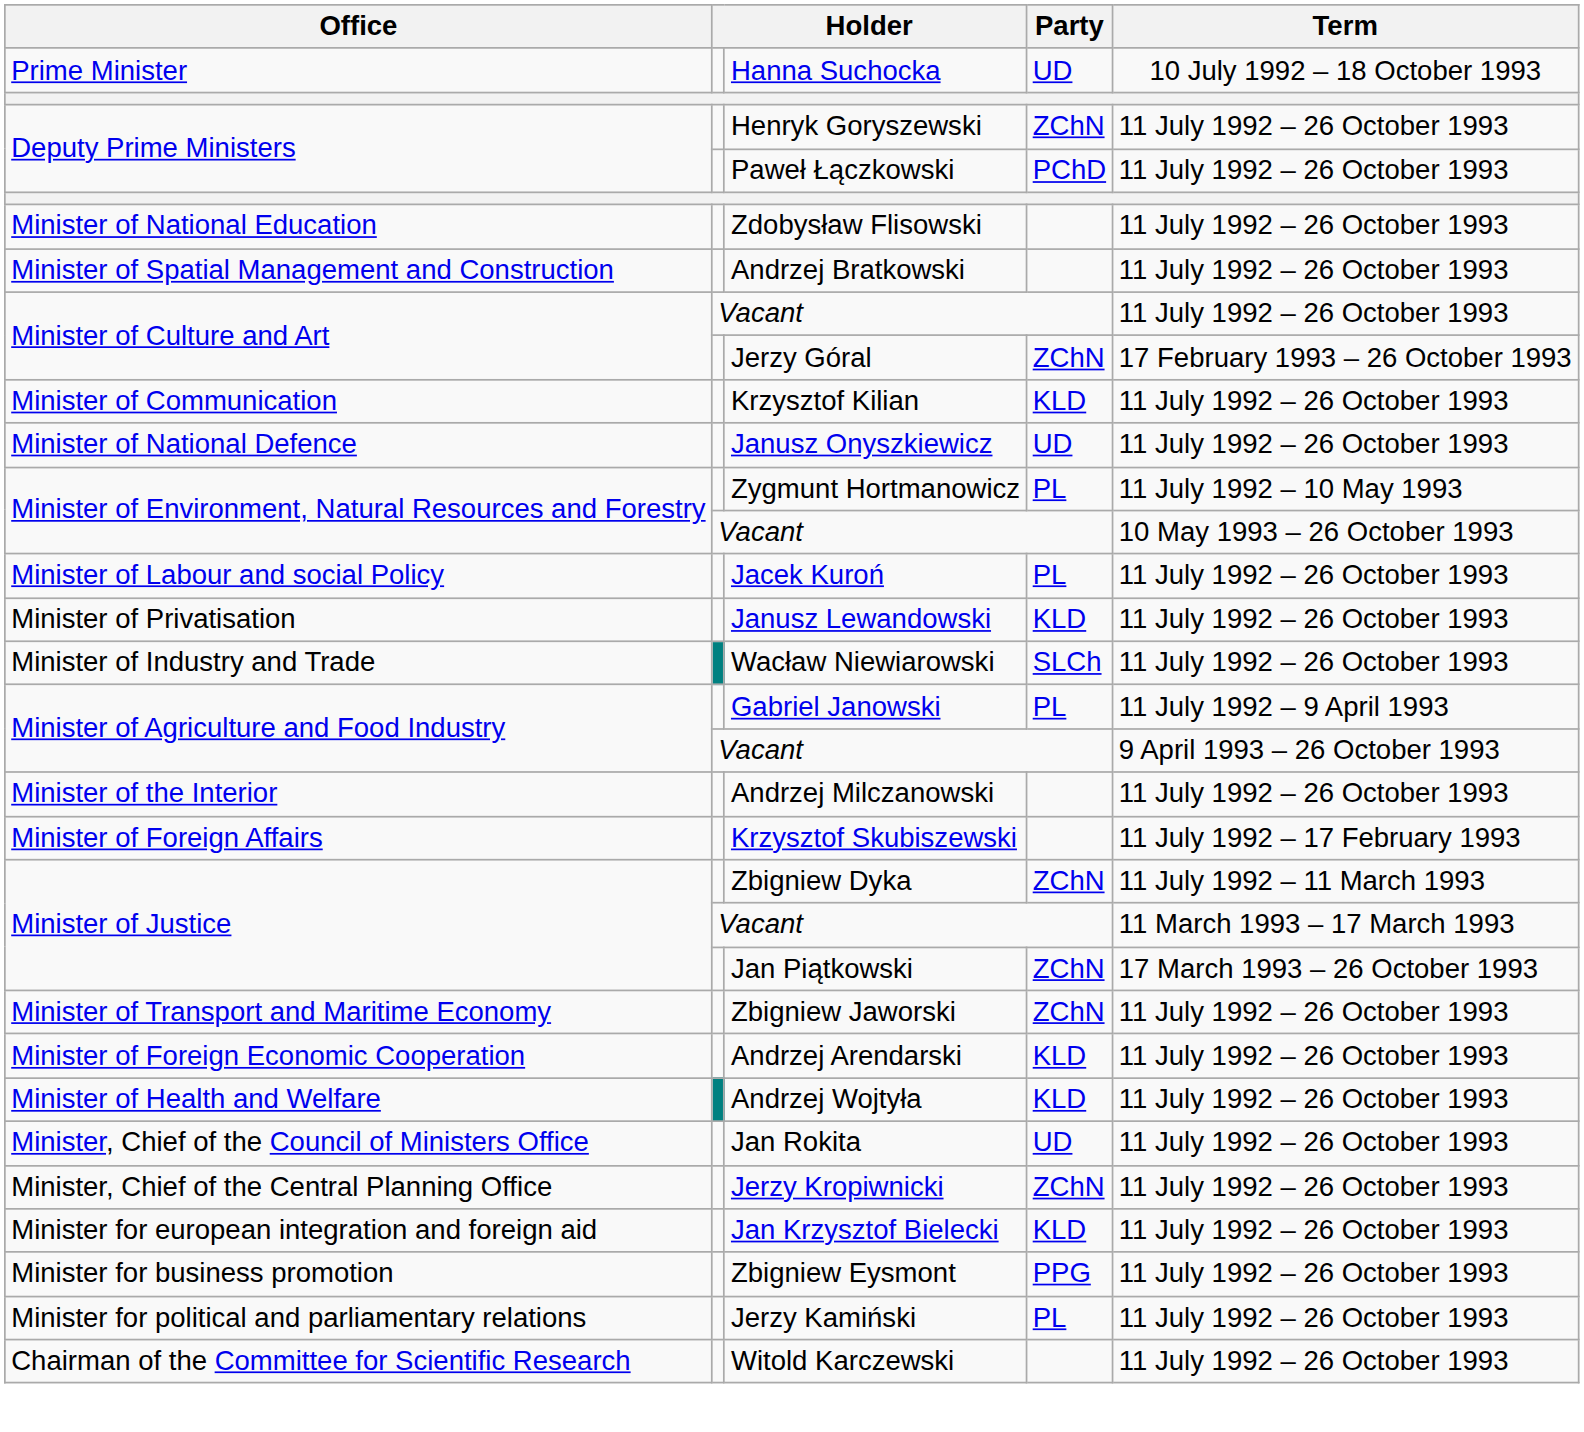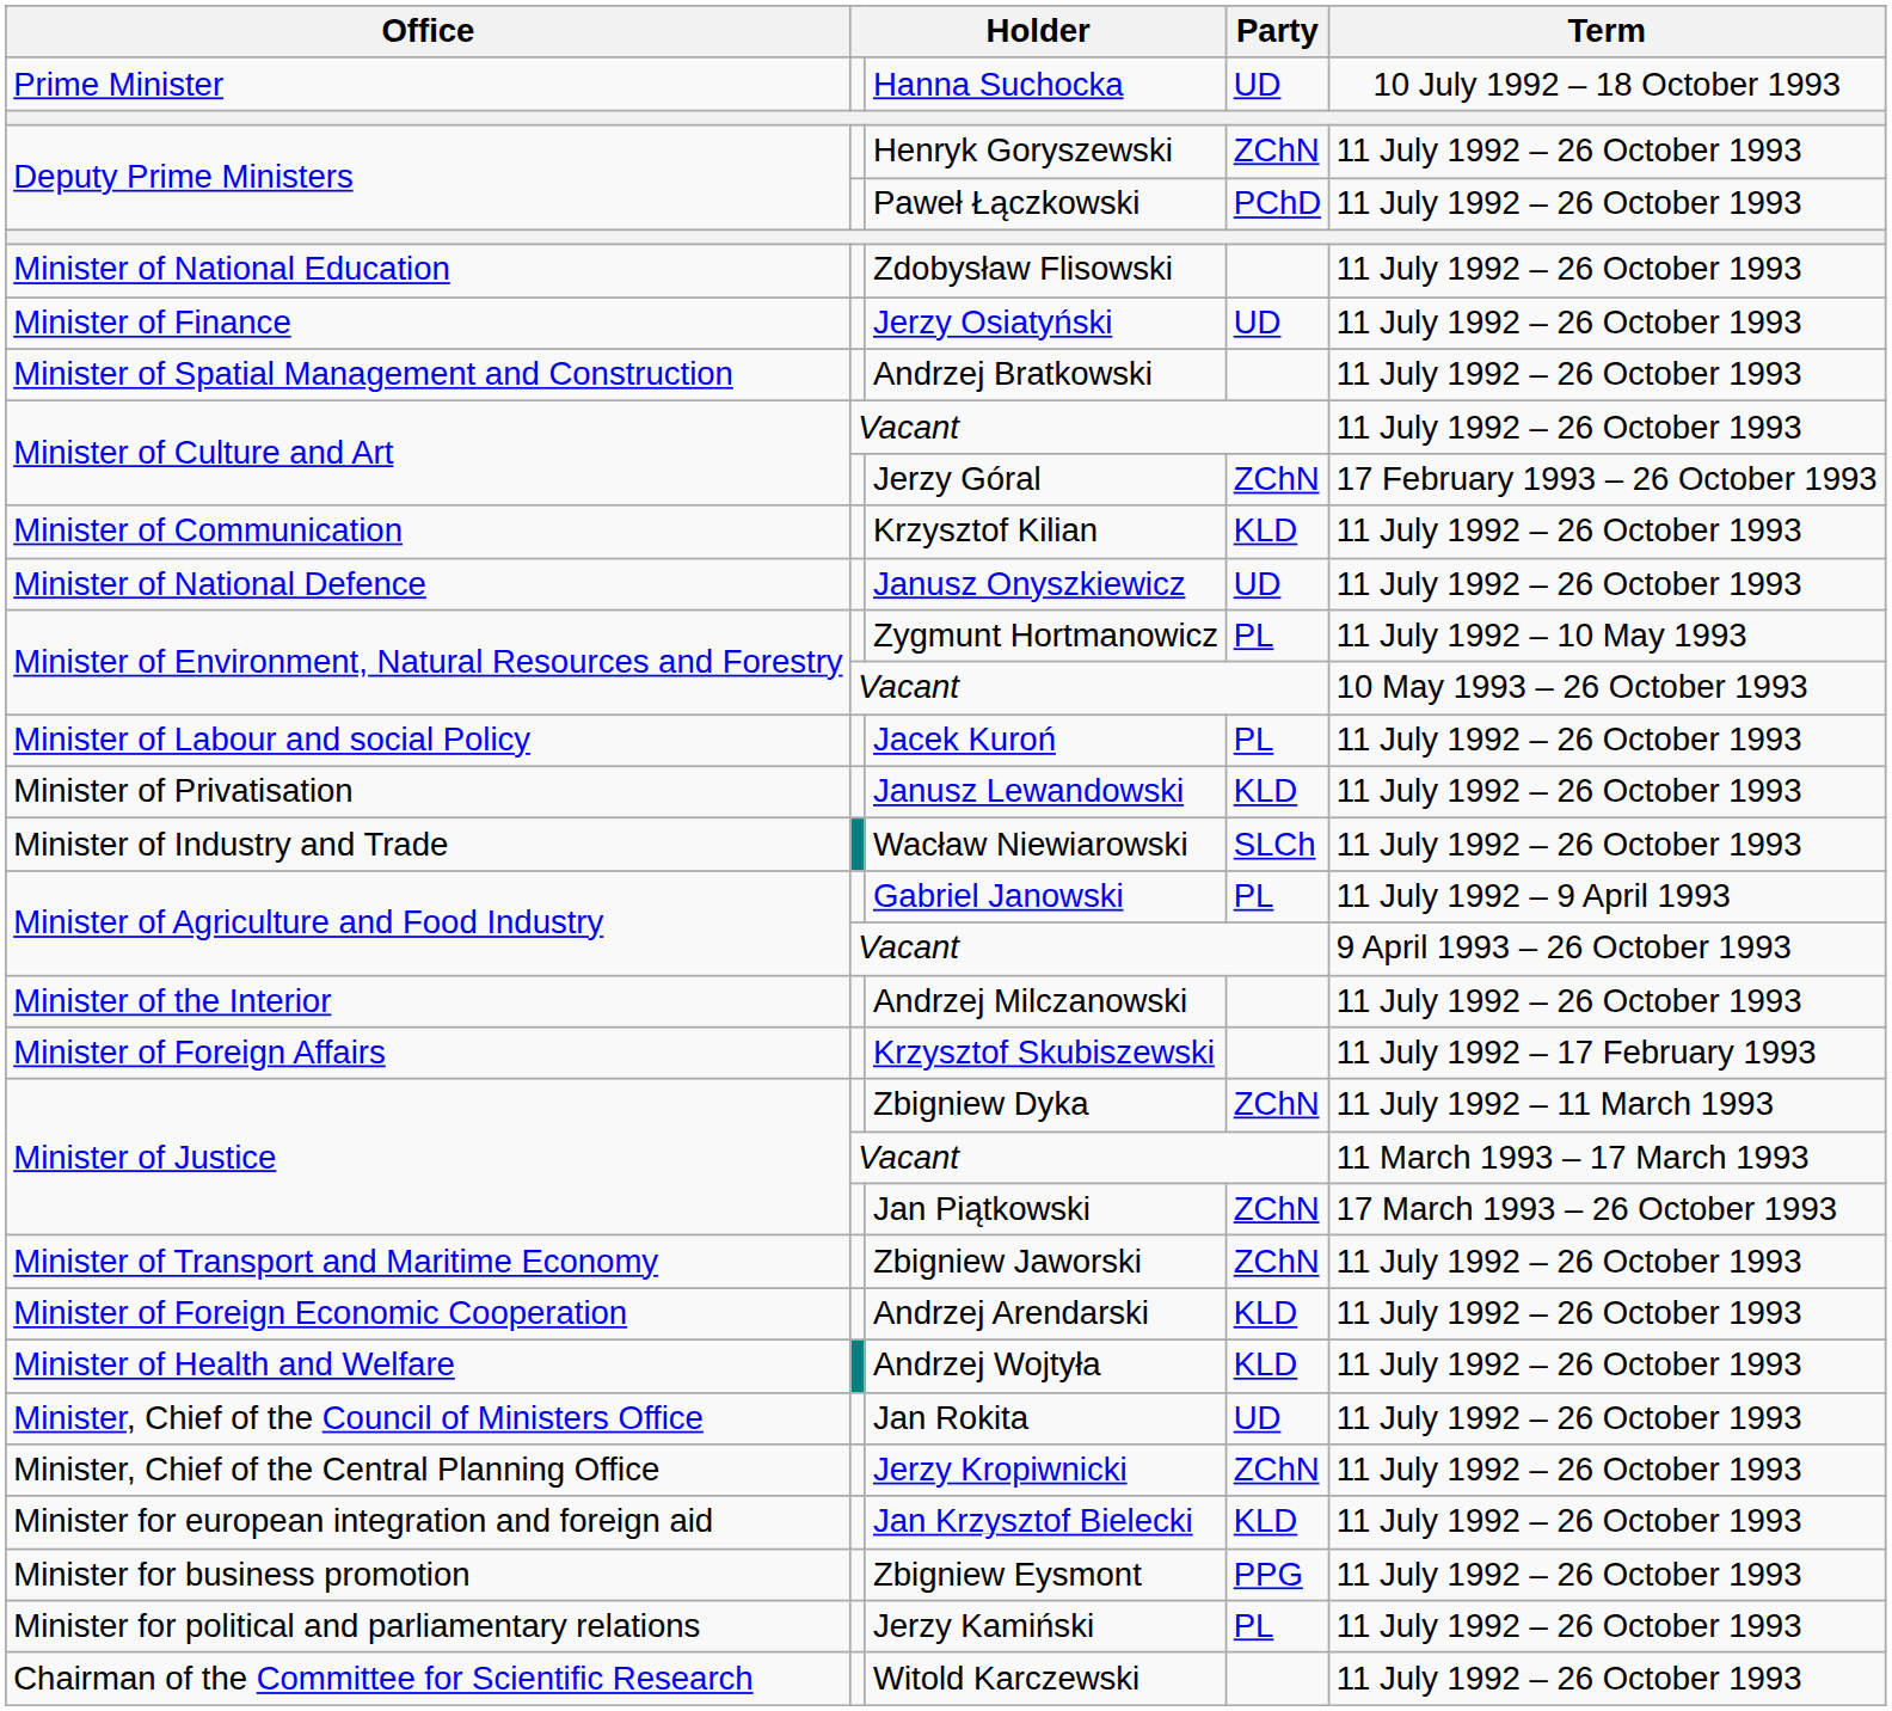+ row: Minister of Finance | Jerzy Osiatyński | UD | 11 July 1992 – 26 October 1993
